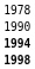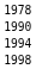1994 | column 1: bold -> normal
1998 | column 1: bold -> normal
